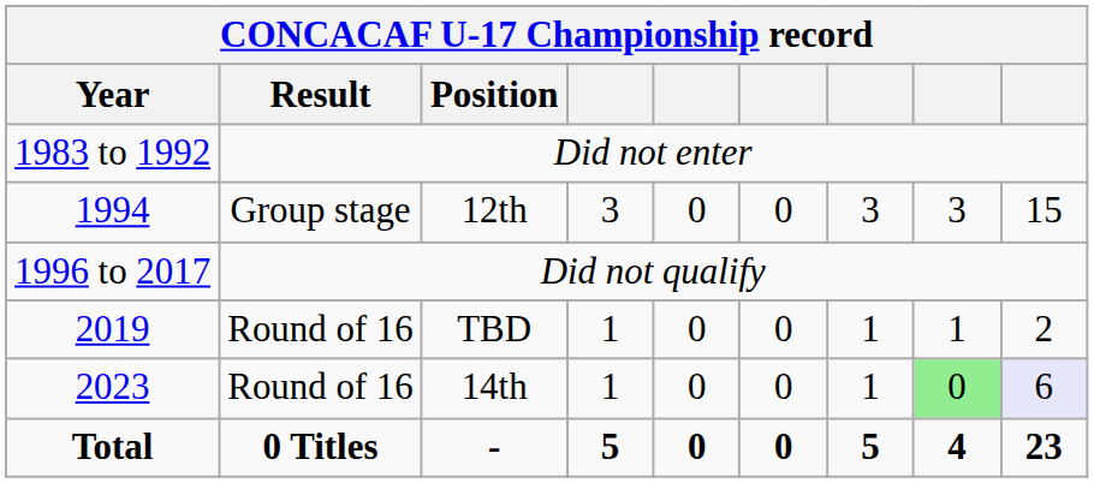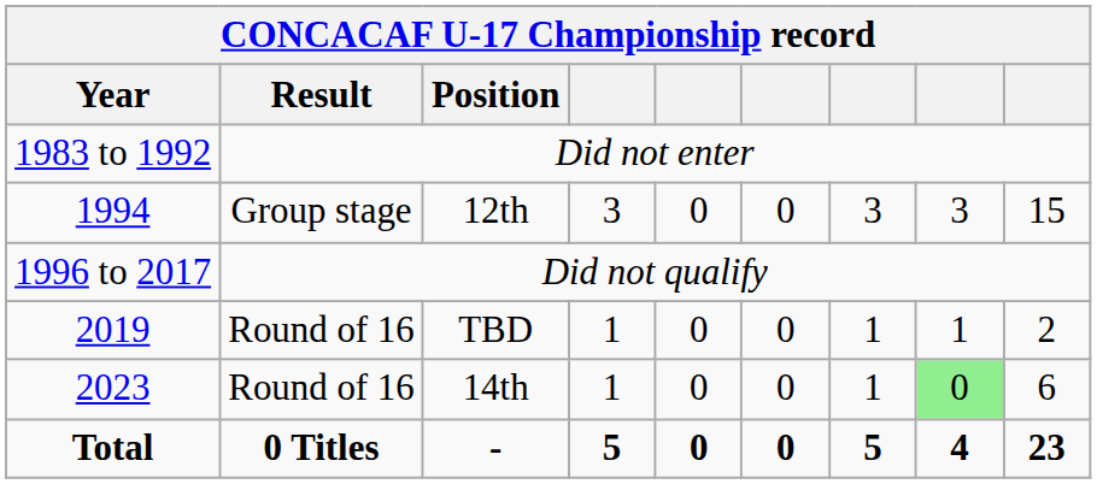2023 | column 9: lavender background -> no background
